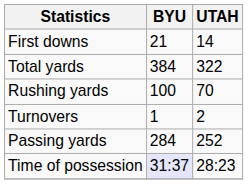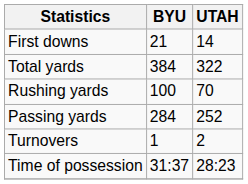rows swapped: Passing yards <-> Turnovers
Time of possession | BYU: lavender background -> no background
